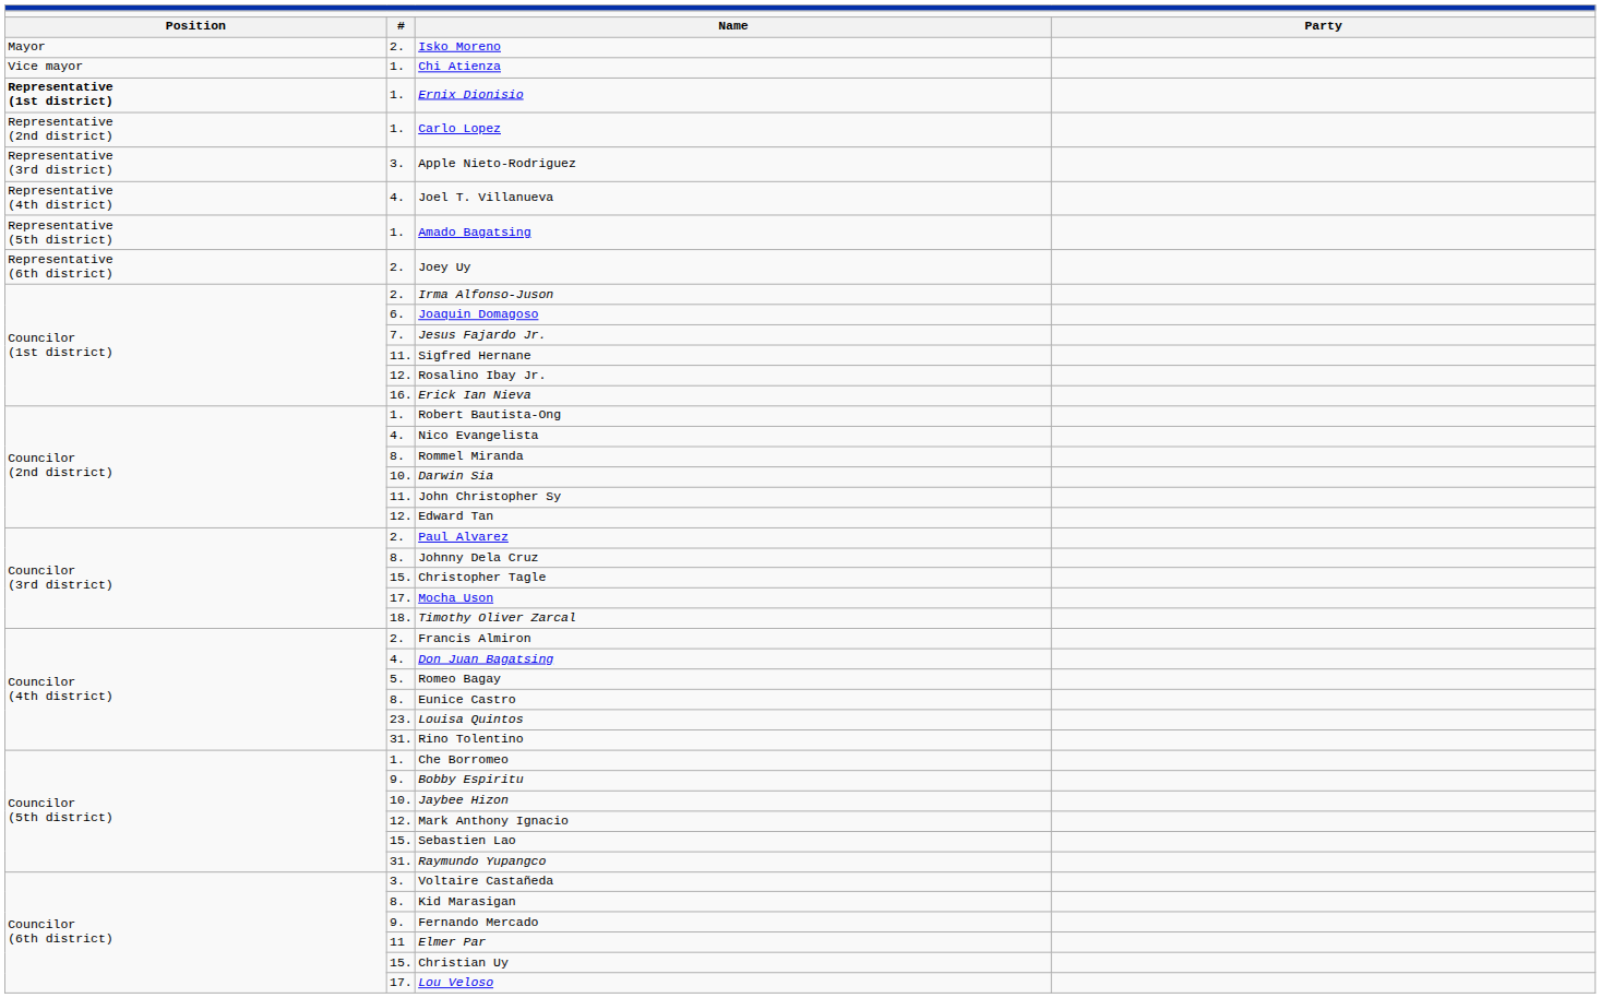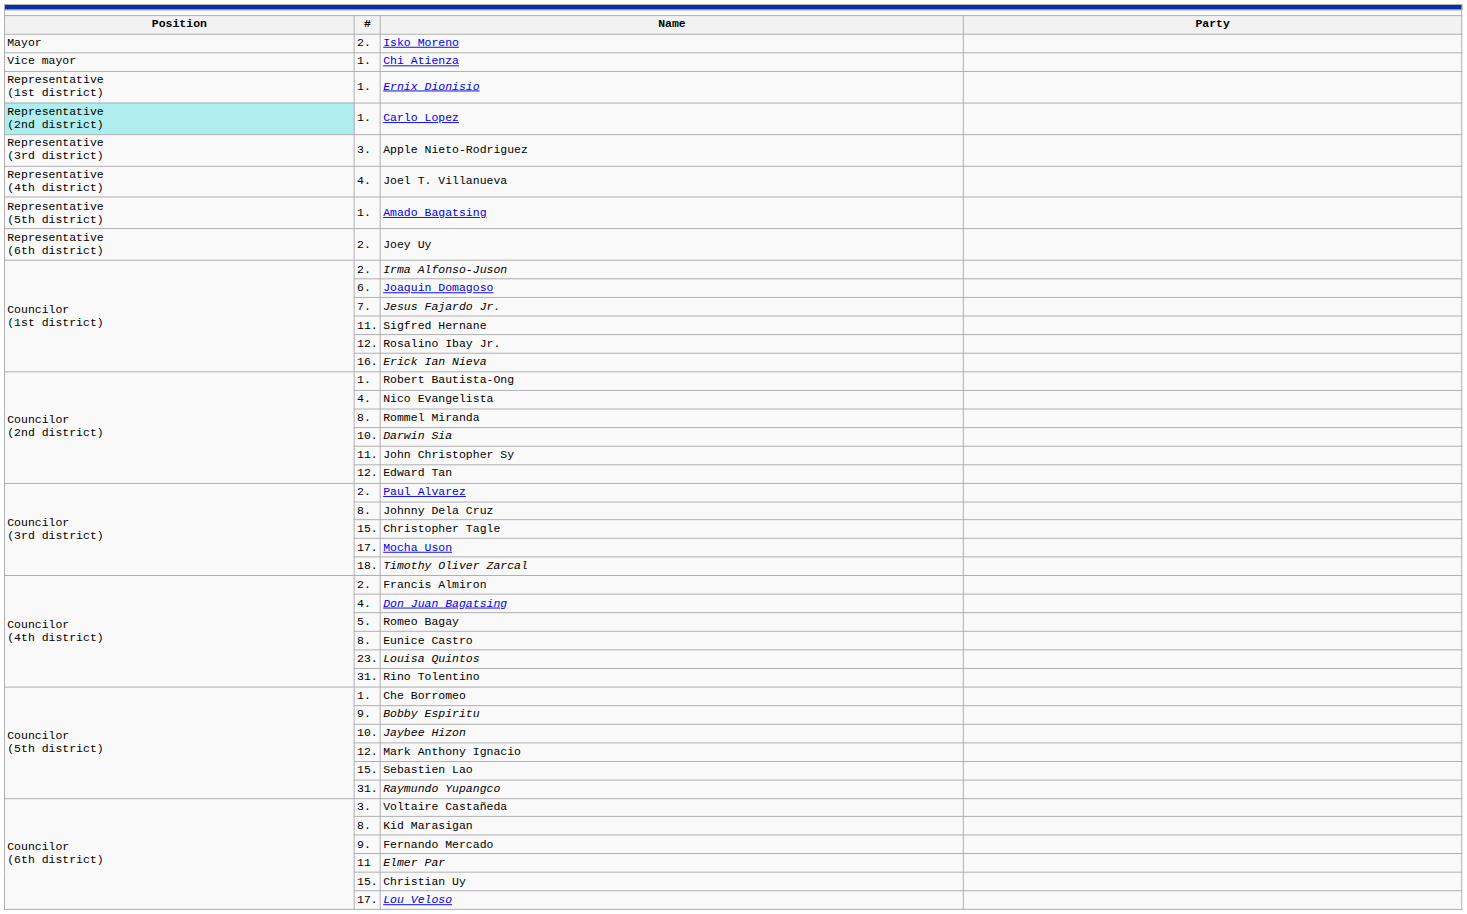Ernix Dionisio | column 1: bold -> normal
Carlo Lopez | column 1: no background -> paleturquoise background
